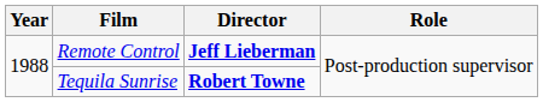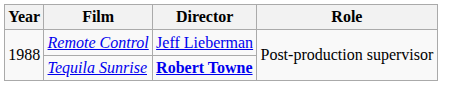Remote Control | Director: bold -> normal
